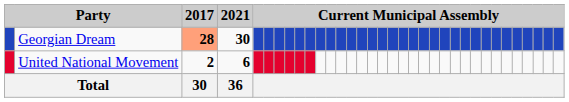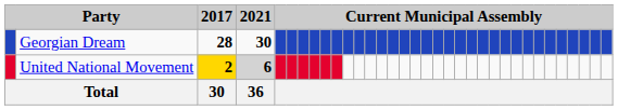Georgian Dream | 2017: lightsalmon background -> no background
United National Movement | 2017: no background -> gold background
United National Movement | 2021: no background -> lightgrey background
